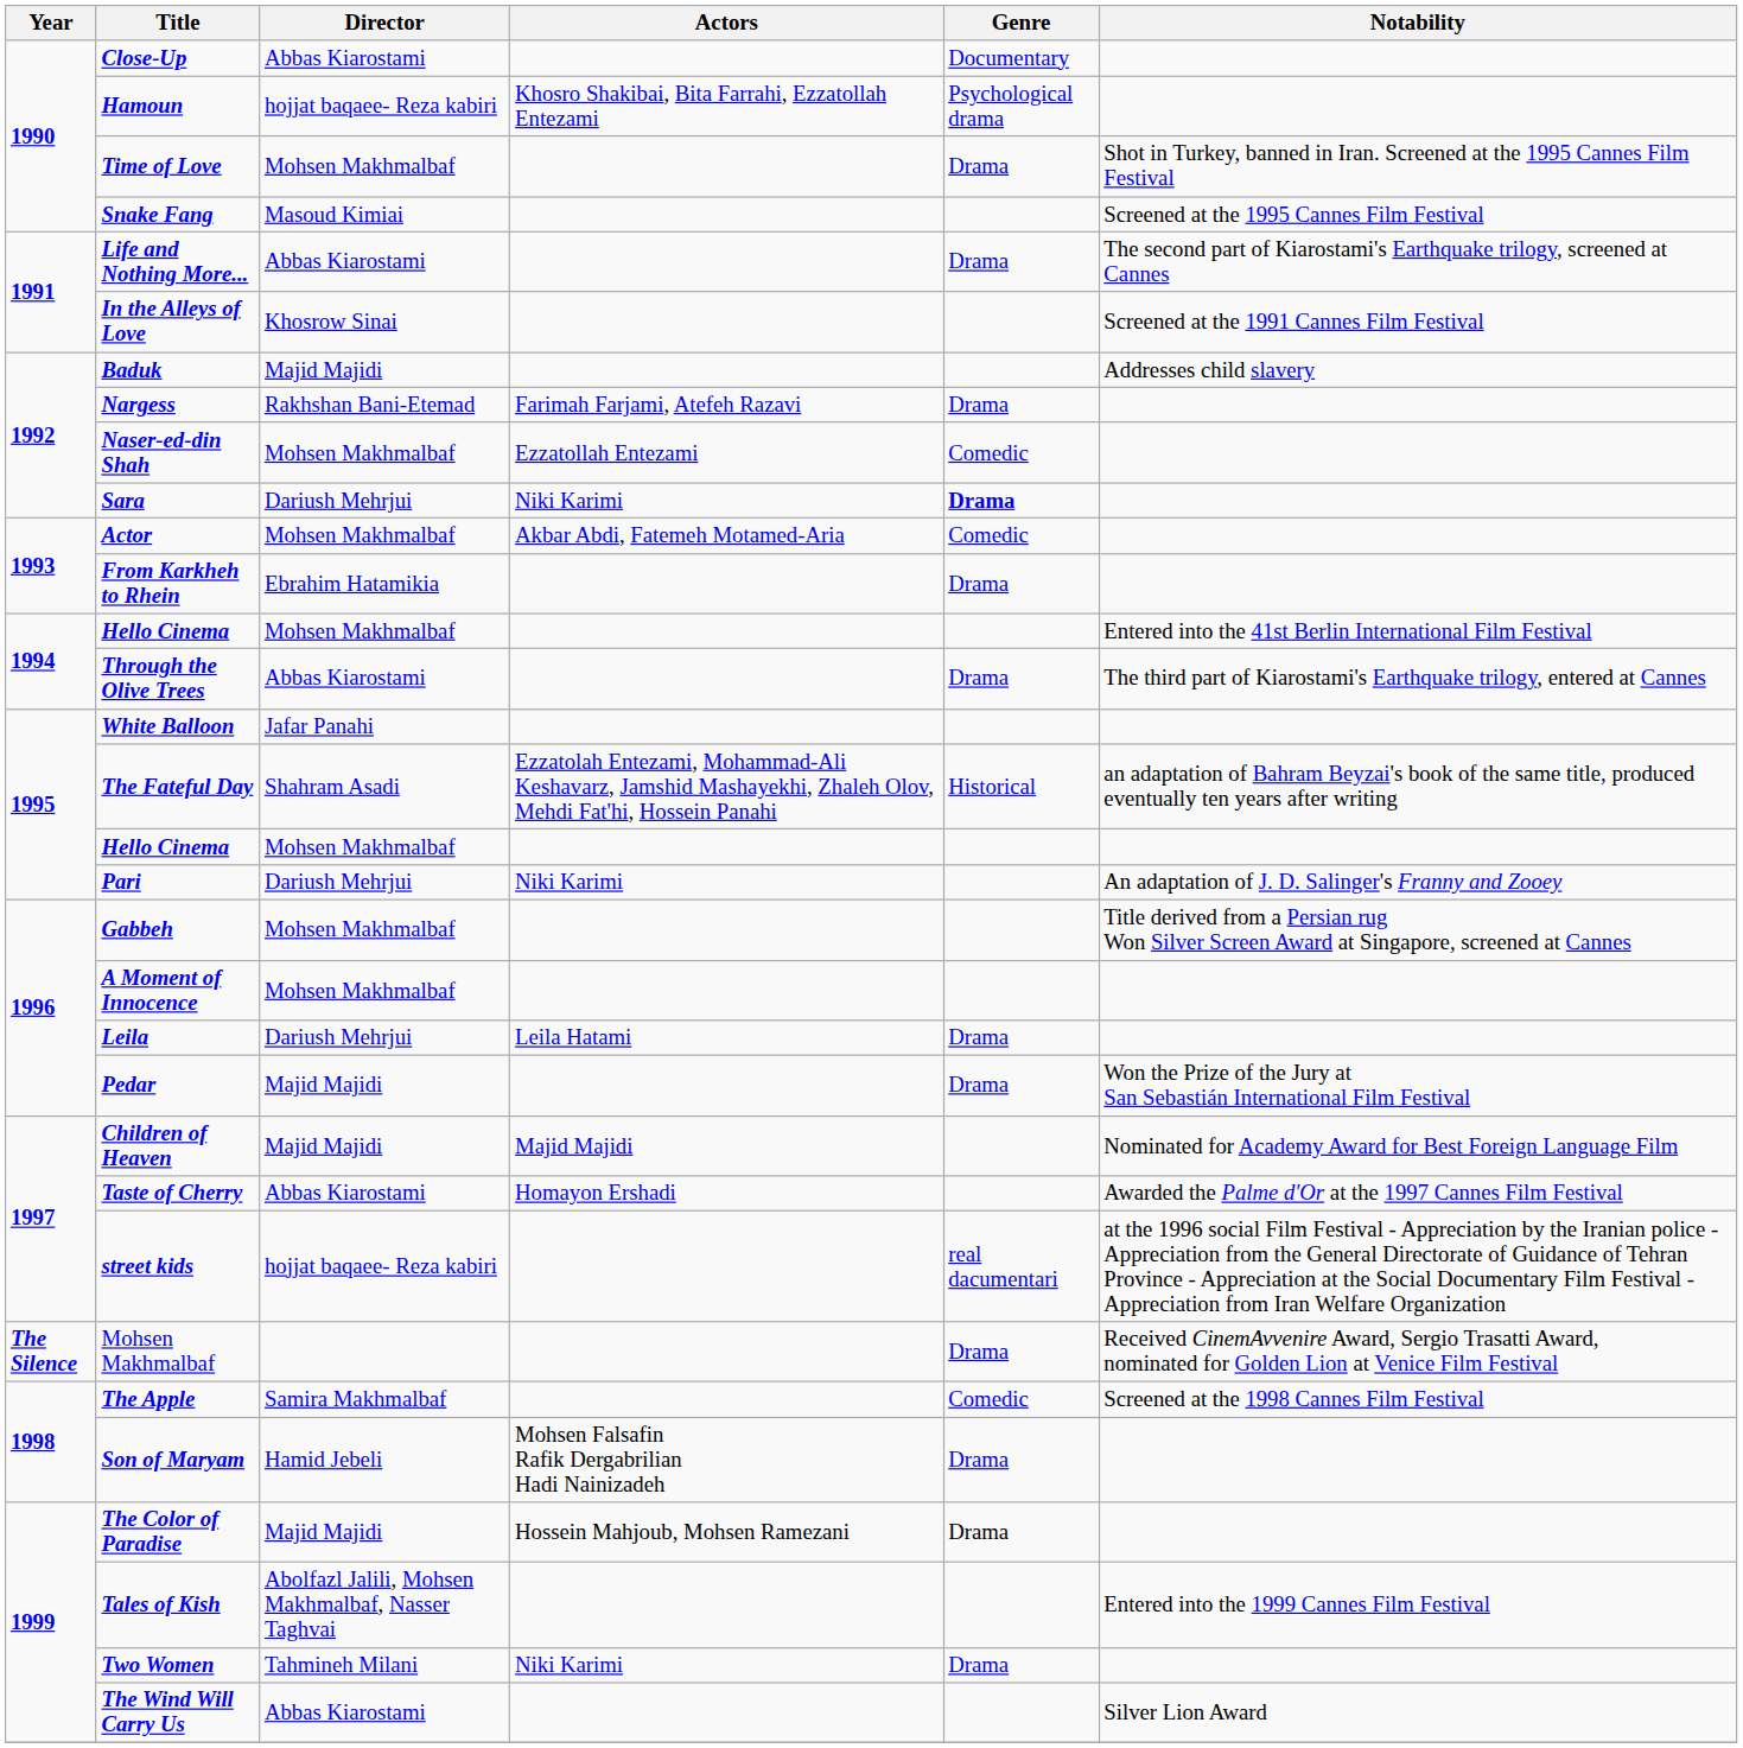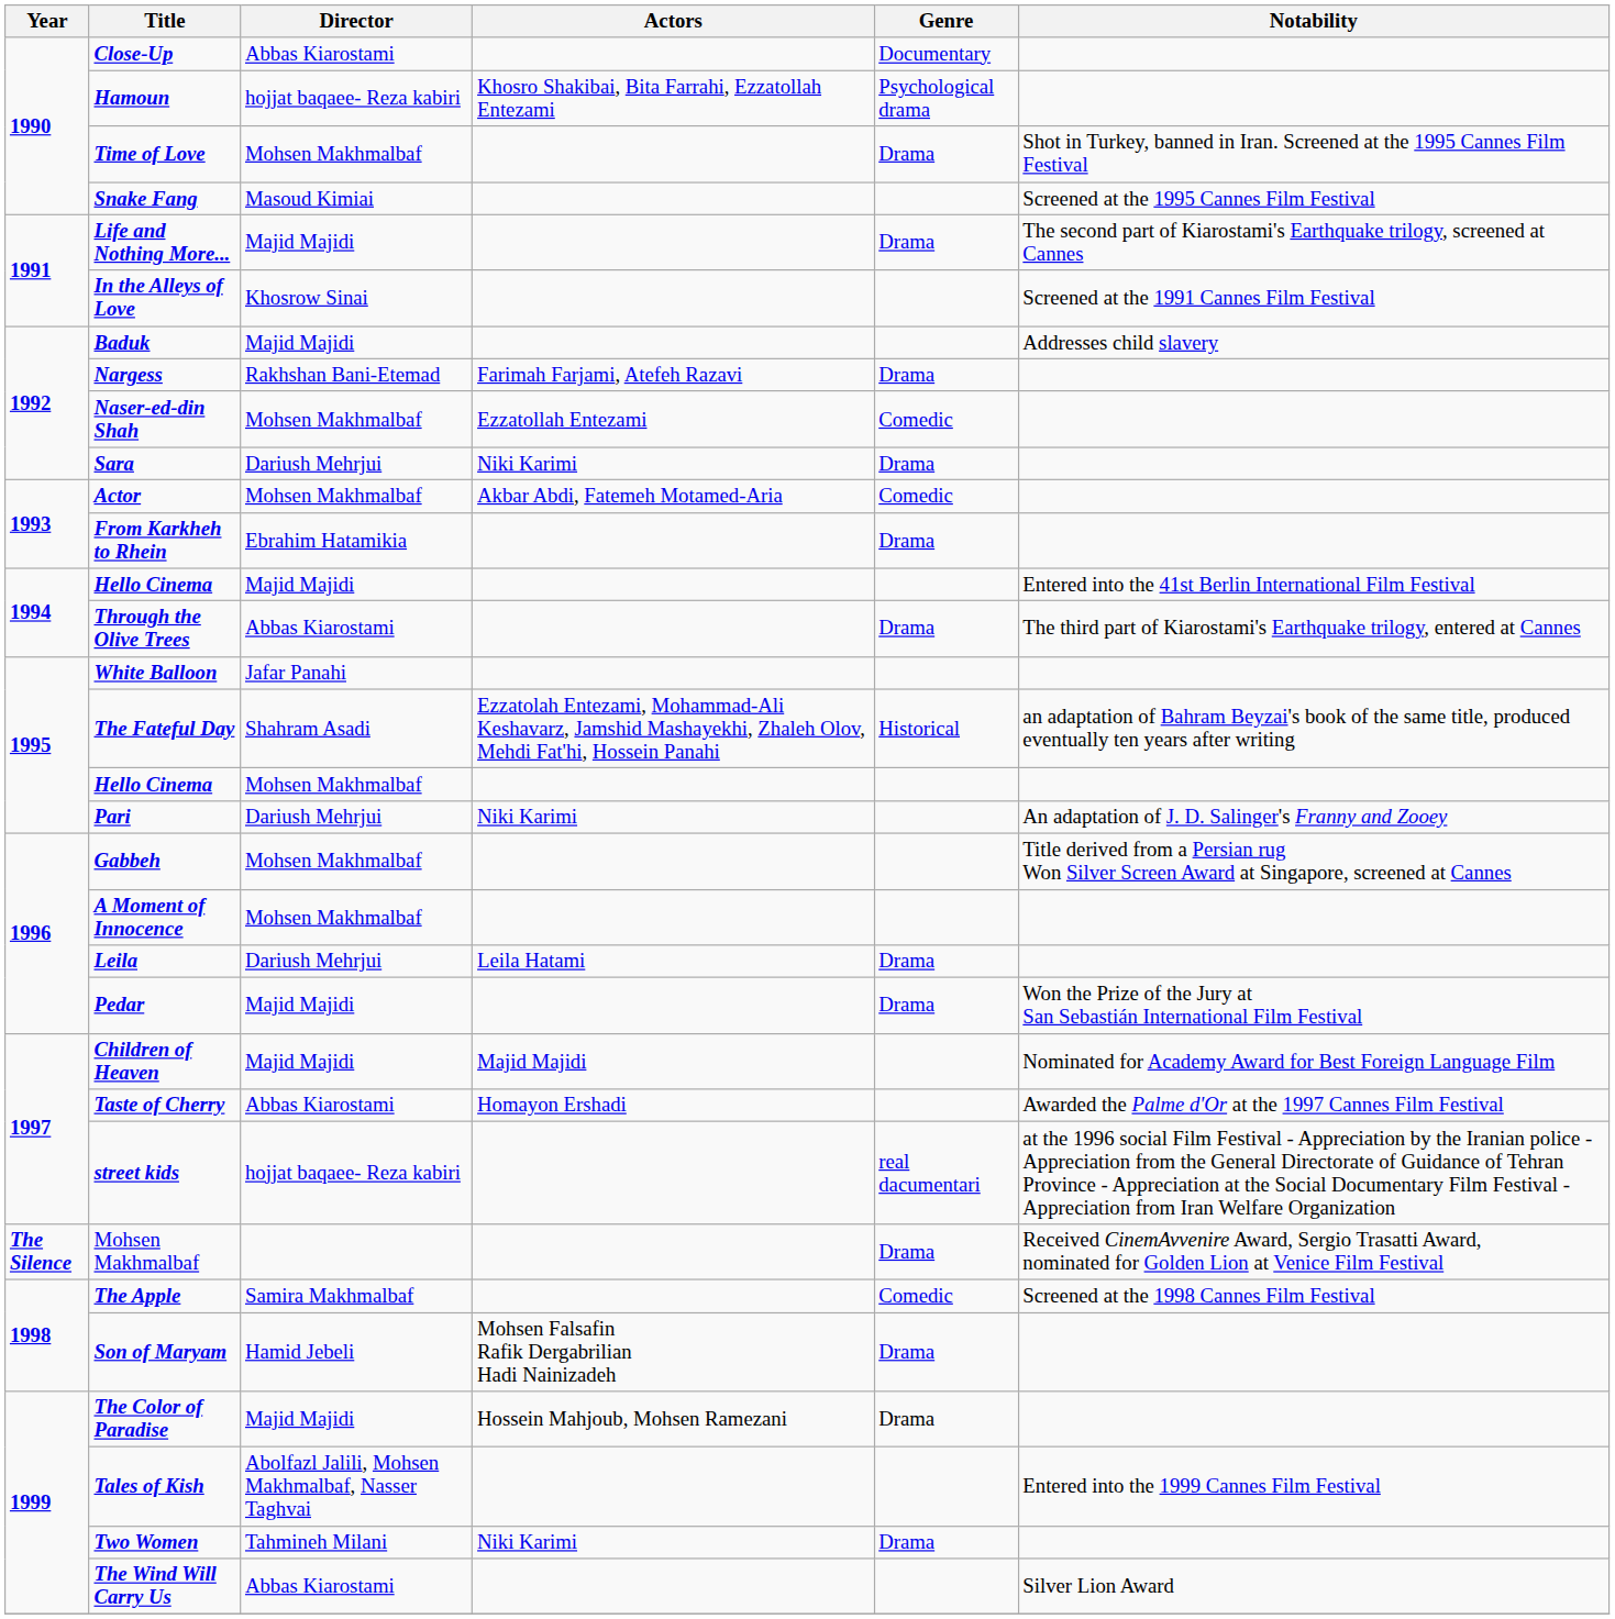Life and Nothing More... | Director: Abbas Kiarostami -> Majid Majidi
Sara | Genre: bold -> normal
1994 / Hello Cinema | Director: Mohsen Makhmalbaf -> Majid Majidi
